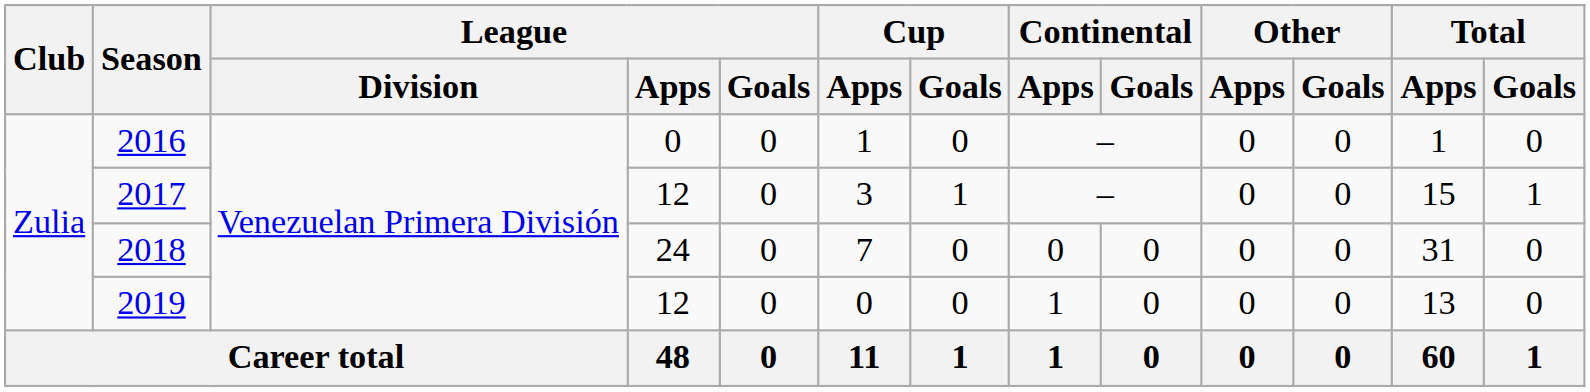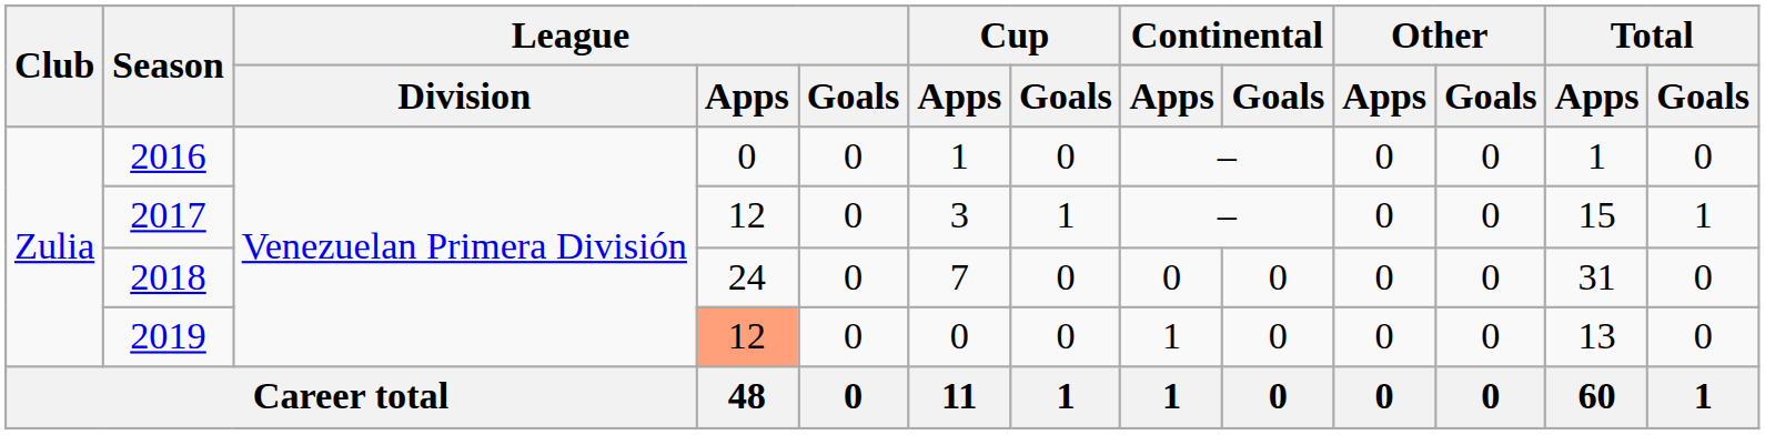2019 | League / Apps: no background -> lightsalmon background
